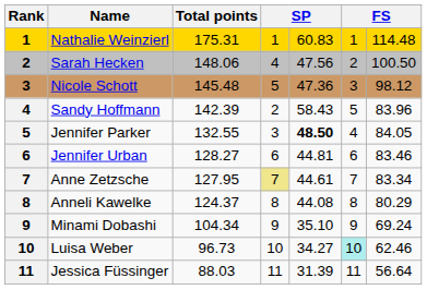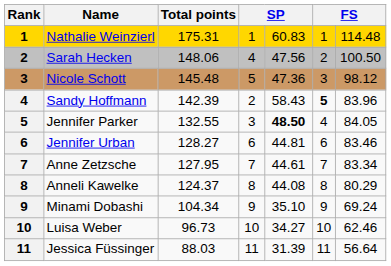Sandy Hoffmann | column 6: normal -> bold
Anne Zetzsche | column 4: khaki background -> no background
Luisa Weber | column 6: paleturquoise background -> no background
